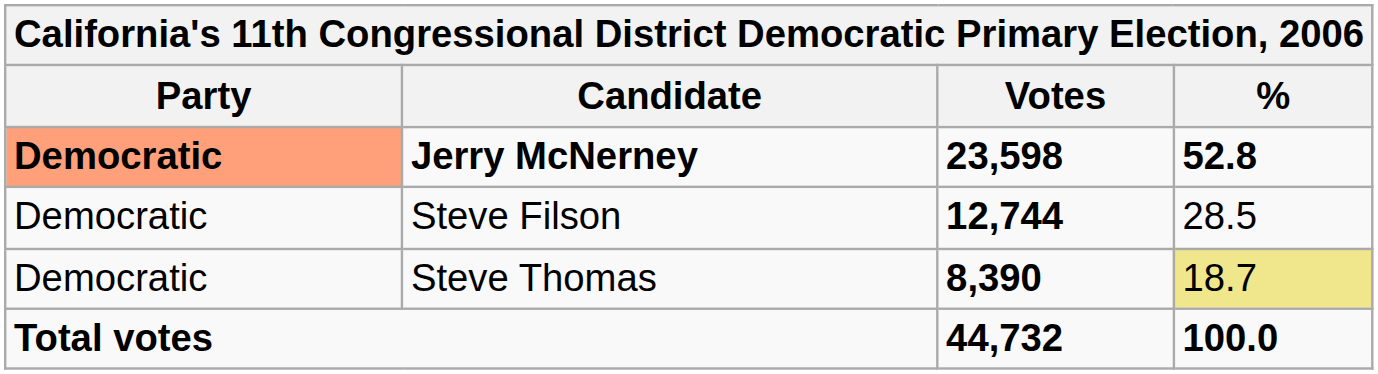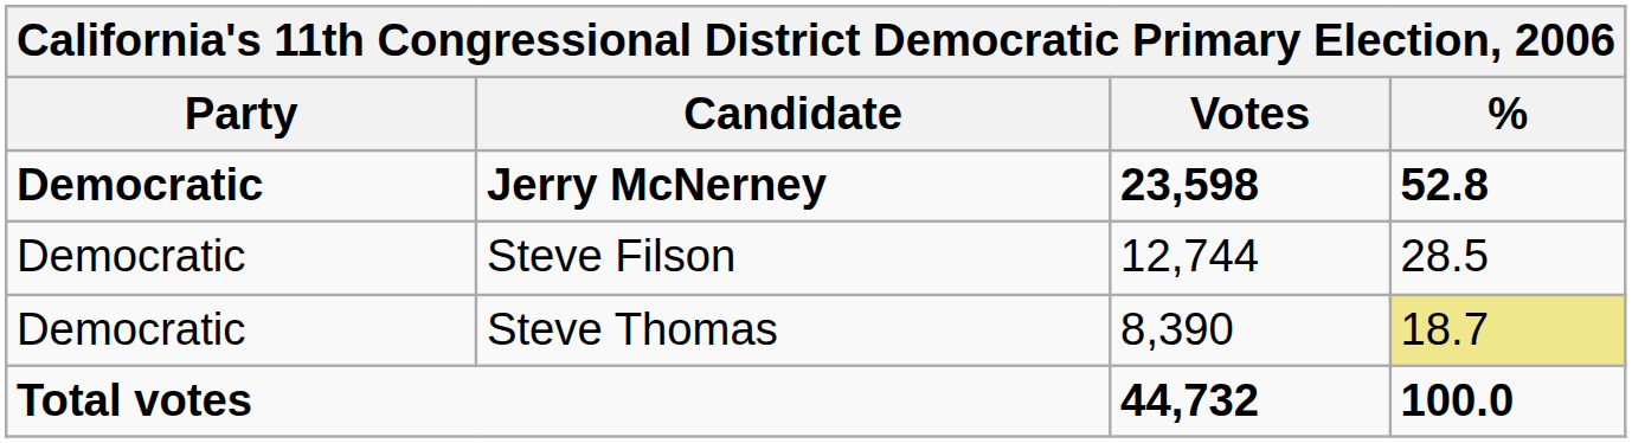Jerry McNerney | Party: lightsalmon background -> no background
Steve Filson | Votes: bold -> normal
Steve Thomas | Votes: bold -> normal
